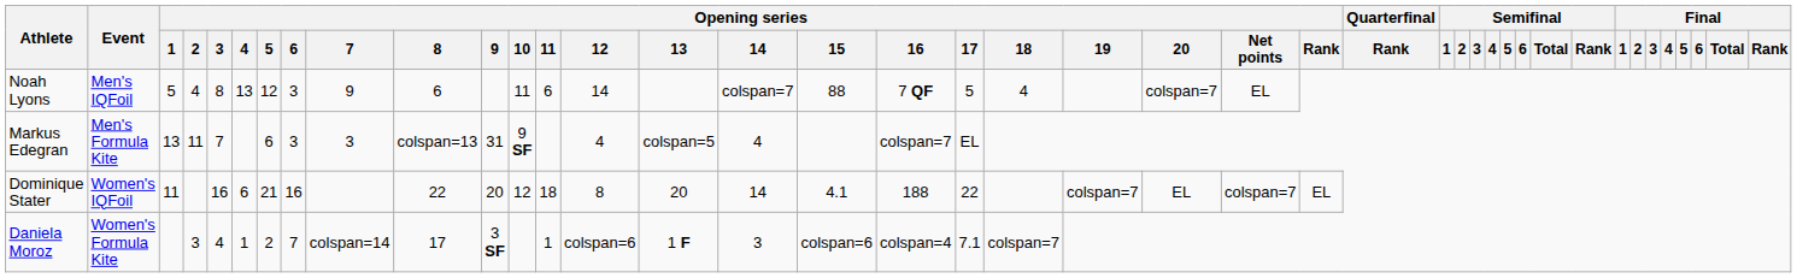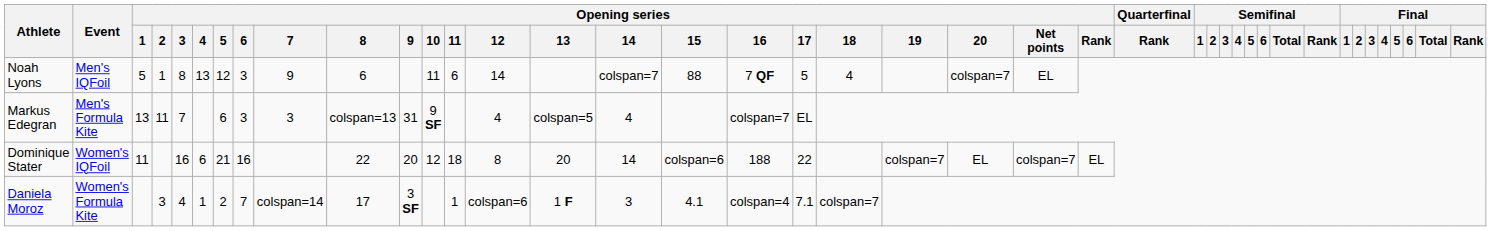Noah Lyons | Opening series / 2: 4 -> 1
Dominique Stater | Opening series / 15: 4.1 -> colspan=6
Daniela Moroz | Opening series / 15: colspan=6 -> 4.1
